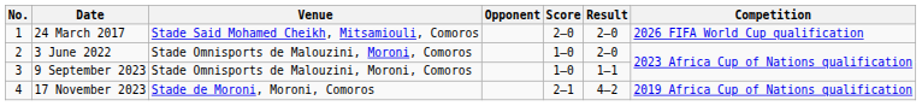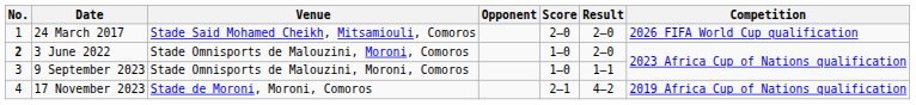3 June 2022 | No.: normal -> bold
